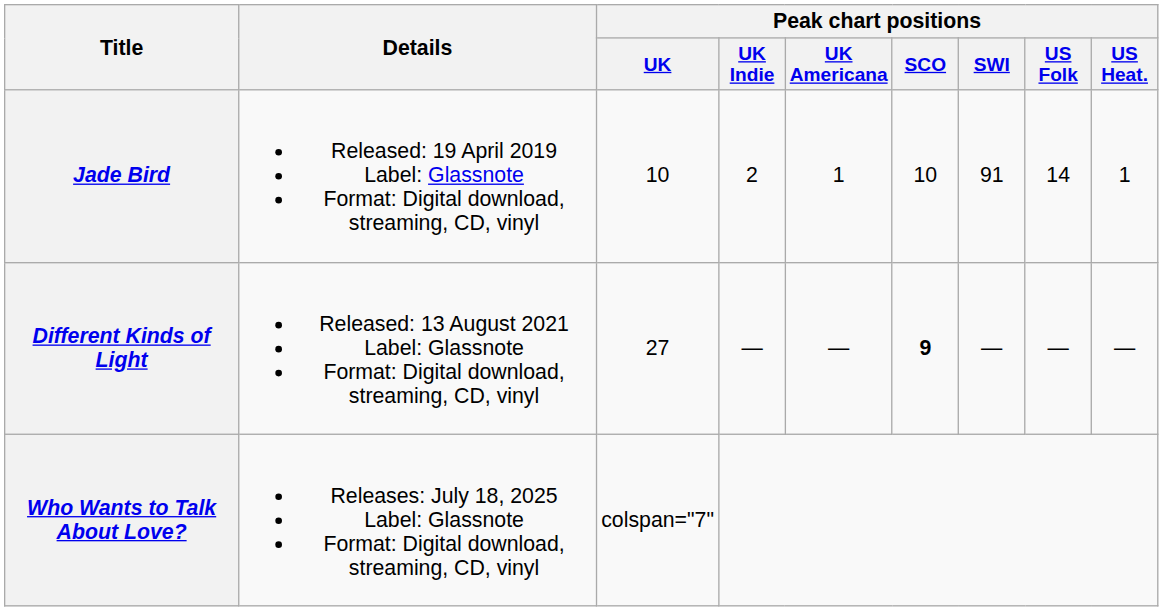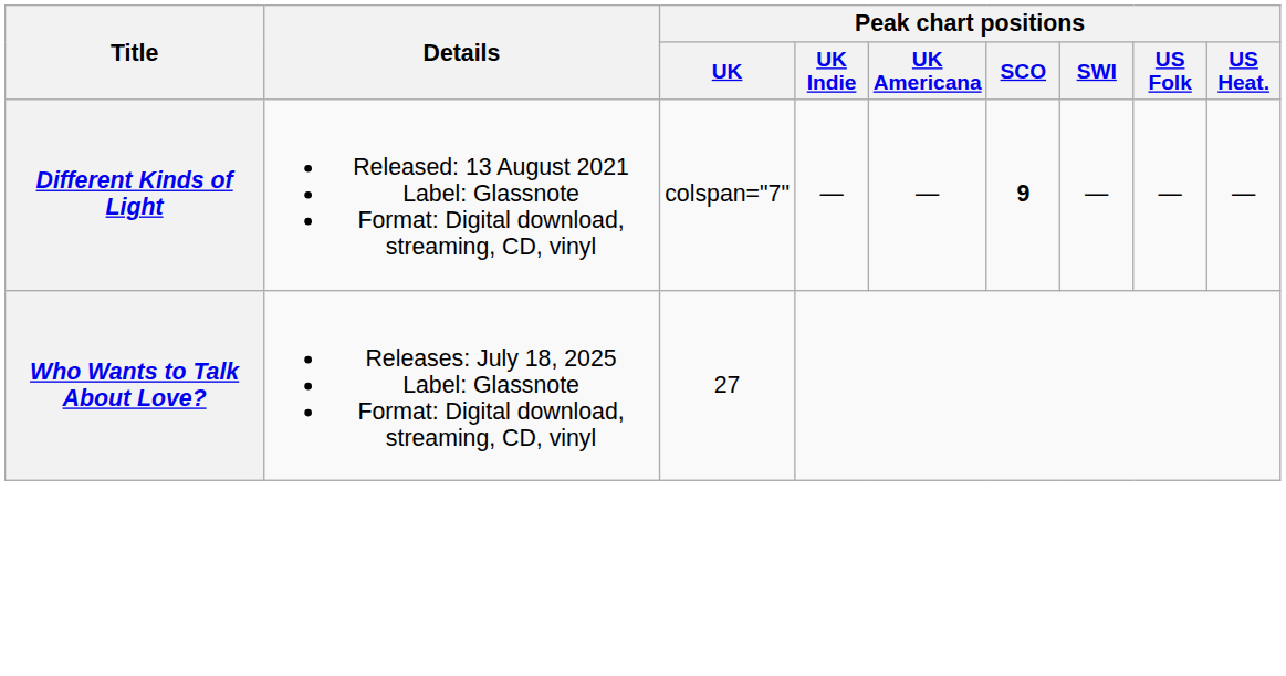- row: Jade Bird | Released: 19 April 2019 Label: Glassnote Format: Digital download, streaming, CD, vinyl | 10 | 2 | 1 | 10 | 91 | 14 | 1
Different Kinds of Light | Peak chart positions / UK: 27 -> colspan="7"
Who Wants to Talk About Love? | Peak chart positions / UK: colspan="7" -> 27
